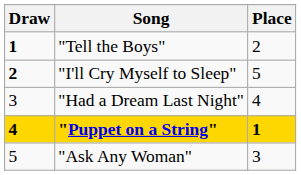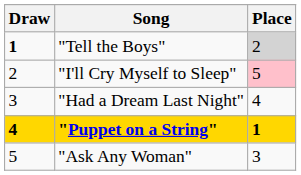"Tell the Boys" | Place: no background -> lightgrey background
"I'll Cry Myself to Sleep" | Draw: bold -> normal
"I'll Cry Myself to Sleep" | Place: no background -> pink background
